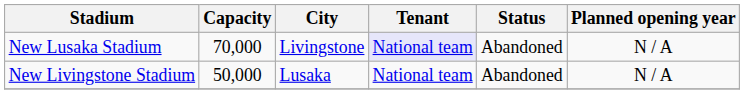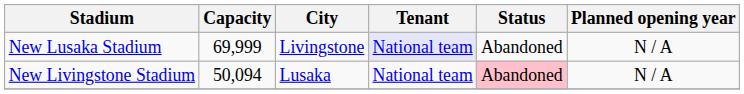New Lusaka Stadium | Capacity: 70,000 -> 69,999
New Livingstone Stadium | Capacity: 50,000 -> 50,094
New Livingstone Stadium | Status: no background -> pink background
